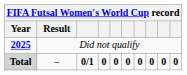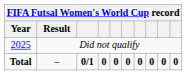2025 | Year: bold -> normal
Total | Year: lightgrey background -> no background
